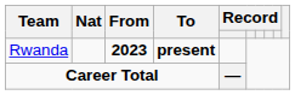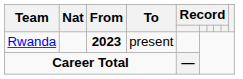Rwanda | To: bold -> normal
